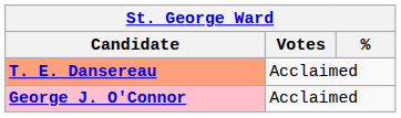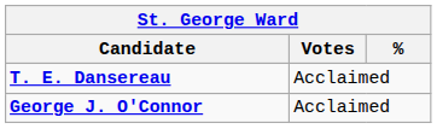T. E. Dansereau | Candidate: lightsalmon background -> no background
George J. O'Connor | Candidate: pink background -> no background
